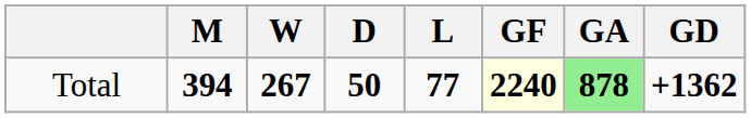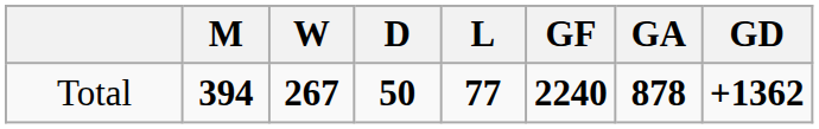row 2 | GF: lightyellow background -> no background
row 2 | GA: lightgreen background -> no background
